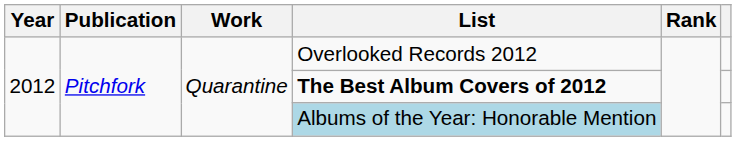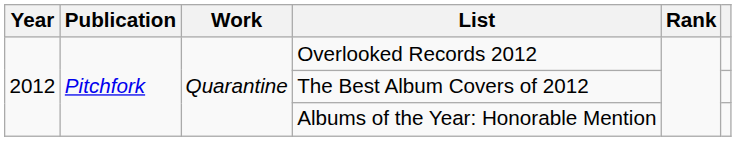The Best Album Covers of 2012 | List: bold -> normal
Albums of the Year: Honorable Mention | List: lightblue background -> no background
